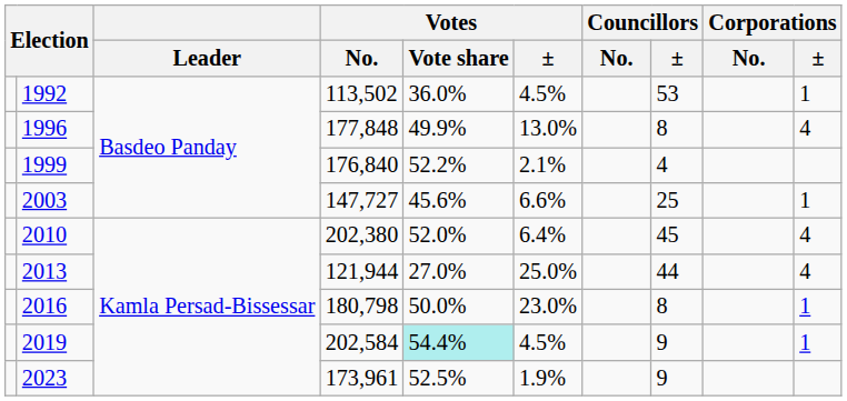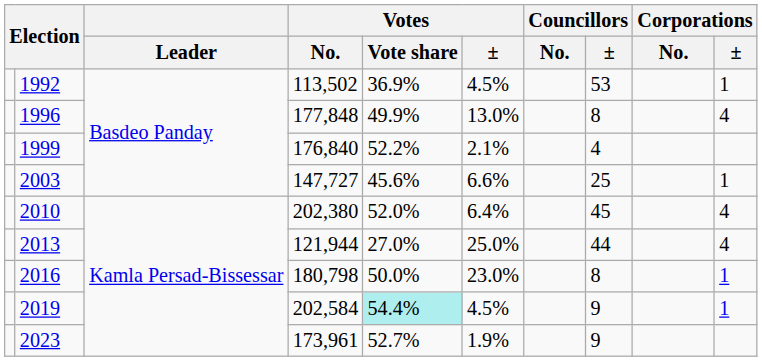1992 | Votes / Vote share: 36.0% -> 36.9%
2023 | Votes / Vote share: 52.5% -> 52.7%
